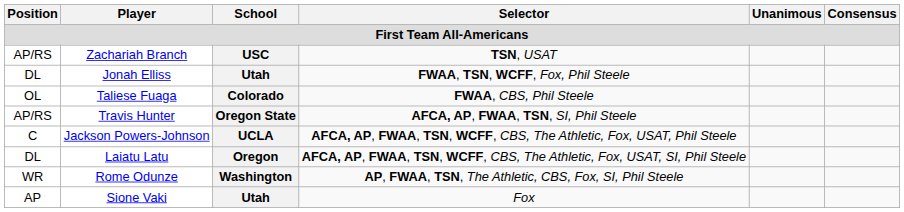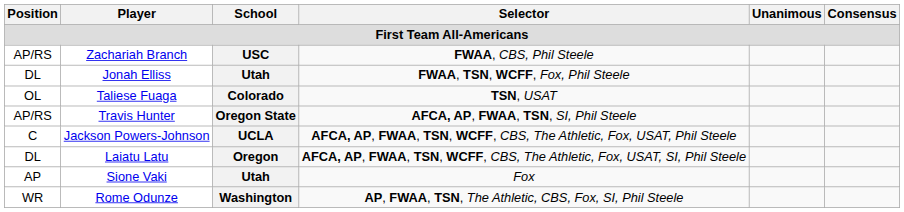Zachariah Branch | Selector: TSN, USAT -> FWAA, CBS, Phil Steele
Taliese Fuaga | Selector: FWAA, CBS, Phil Steele -> TSN, USAT
rows swapped: Rome Odunze <-> Sione Vaki
